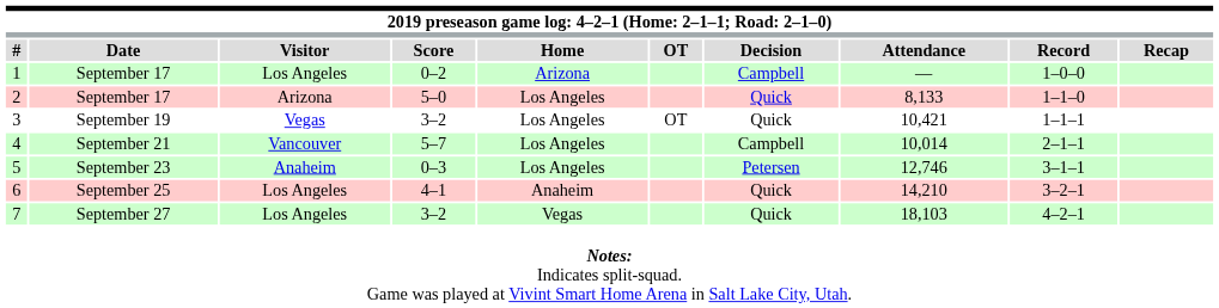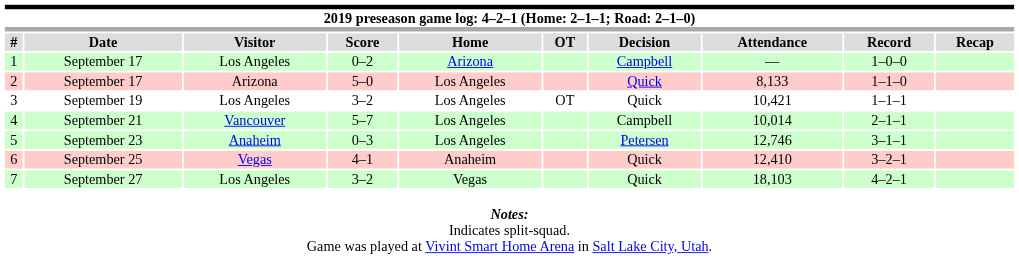3 | Visitor: Vegas -> Los Angeles
6 | Visitor: Los Angeles -> Vegas
6 | Attendance: 14,210 -> 12,410
